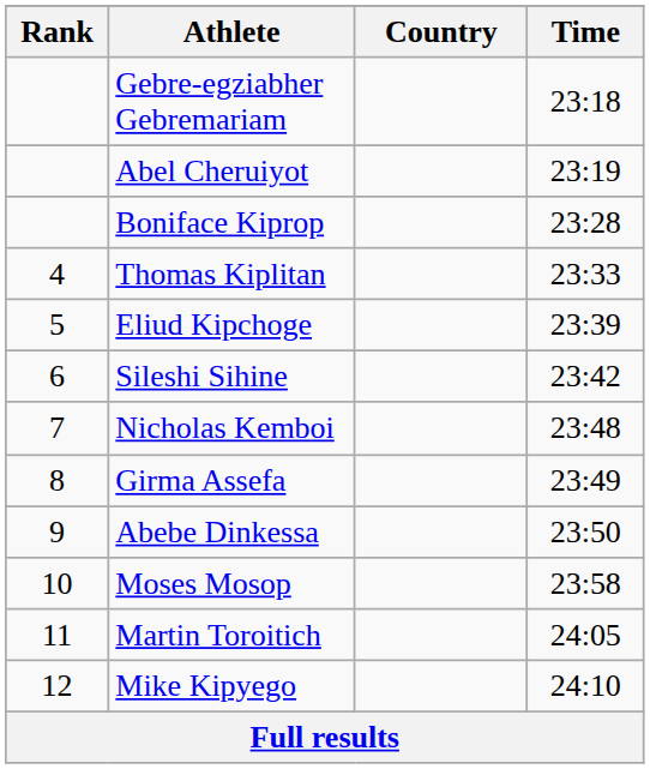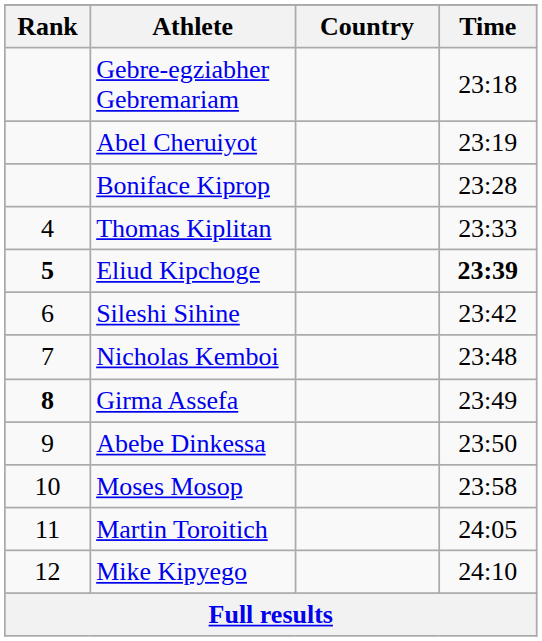Eliud Kipchoge | Rank: normal -> bold
Eliud Kipchoge | Time: normal -> bold
Girma Assefa | Rank: normal -> bold
